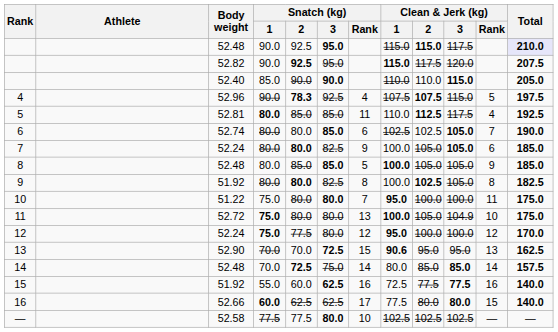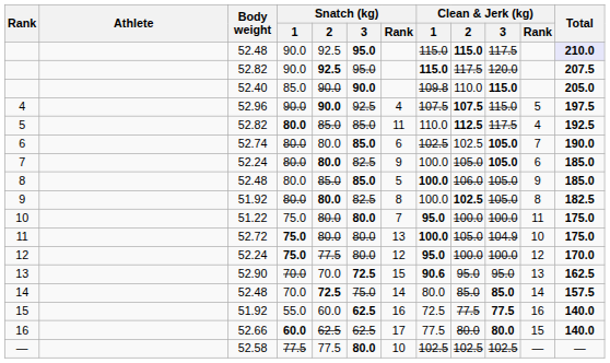row 5 | Clean & Jerk (kg) / 1: 110.0 -> 109.8
row 6 | Snatch (kg) / 2: 78.3 -> 90.0
row 7 | Body weight: 52.81 -> 52.82
row 10 | Clean & Jerk (kg) / 2: 105.0 -> 106.0
